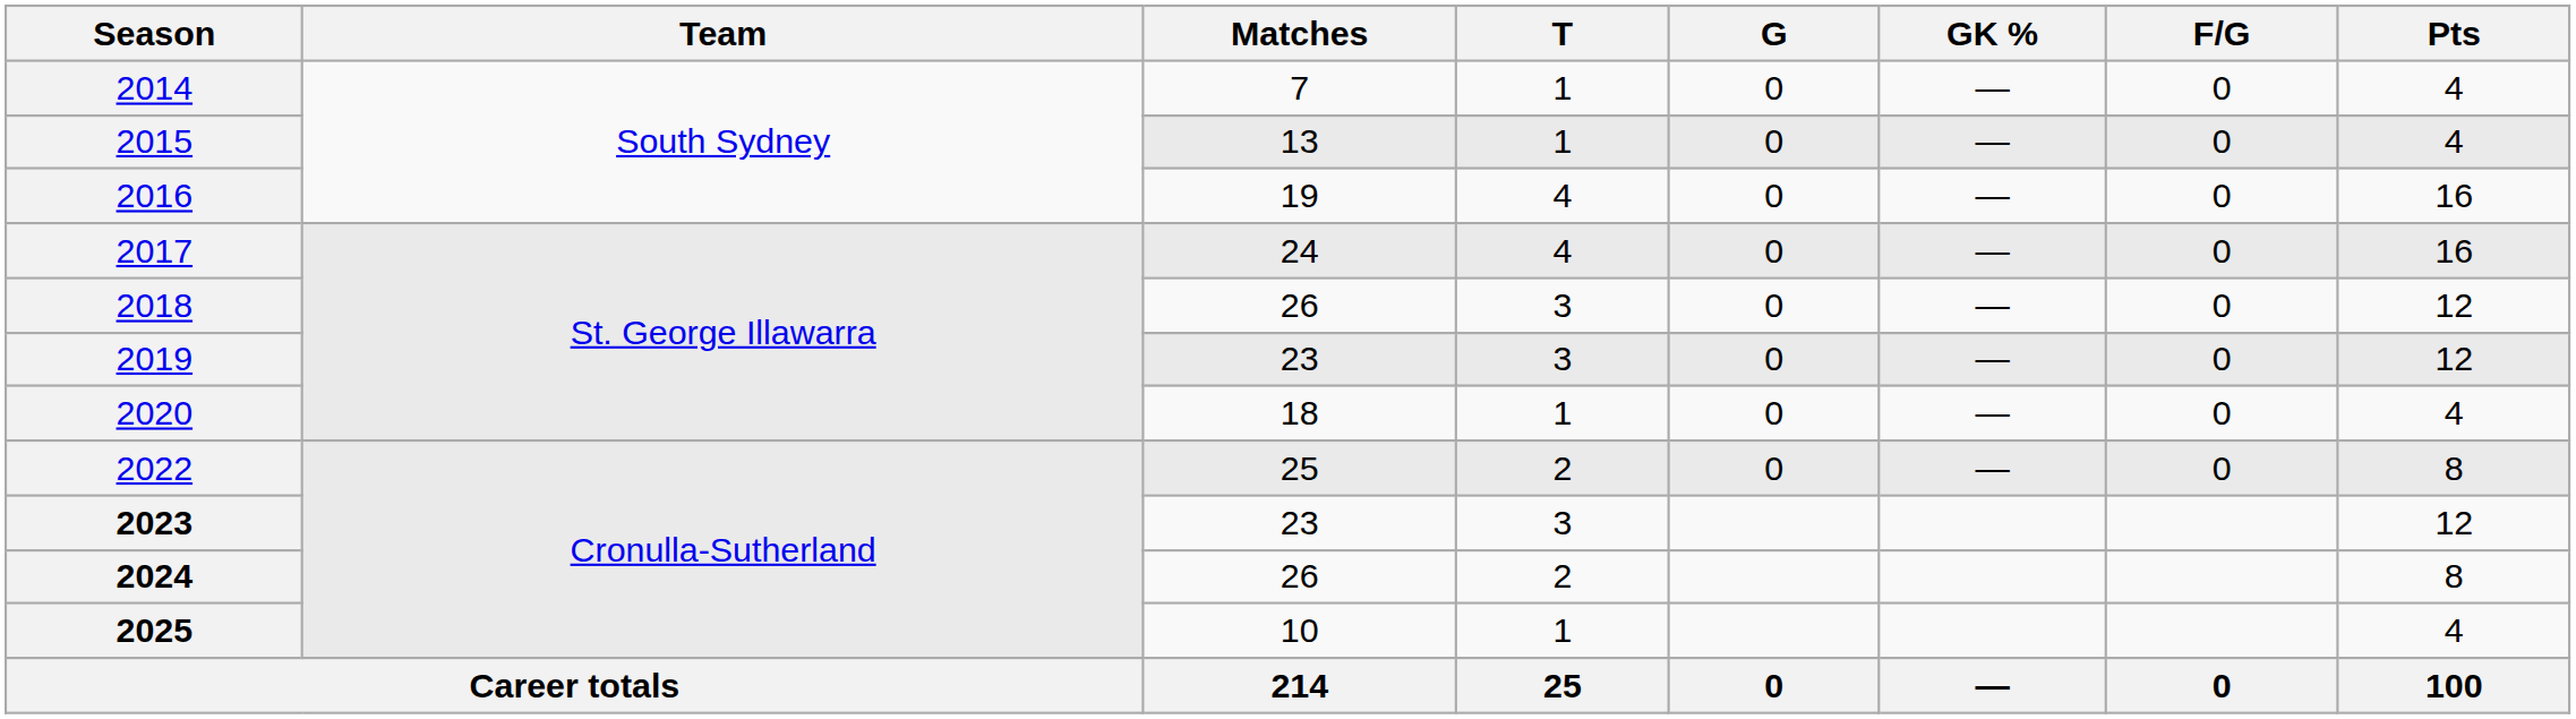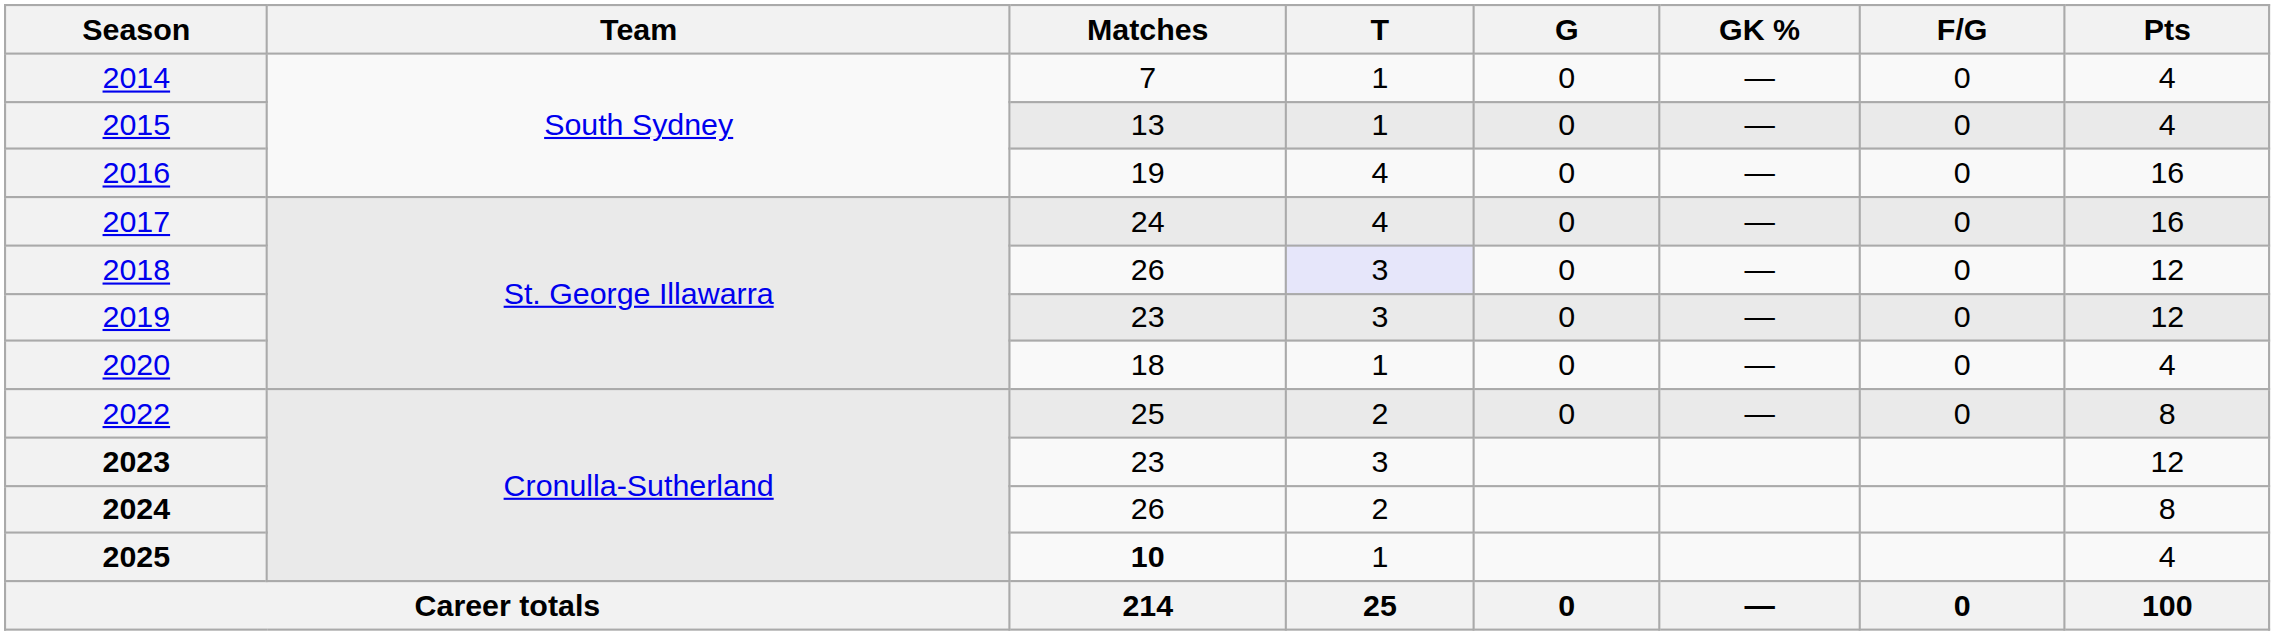2018 | T: no background -> lavender background
2025 | Matches: normal -> bold
